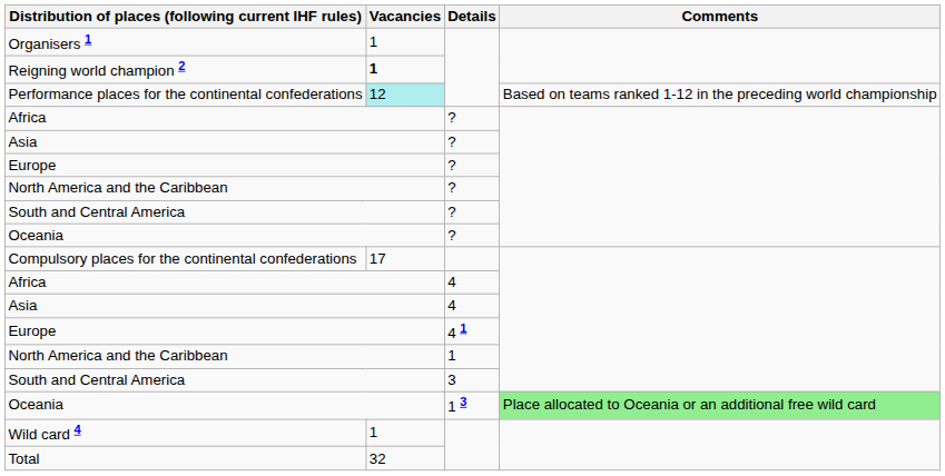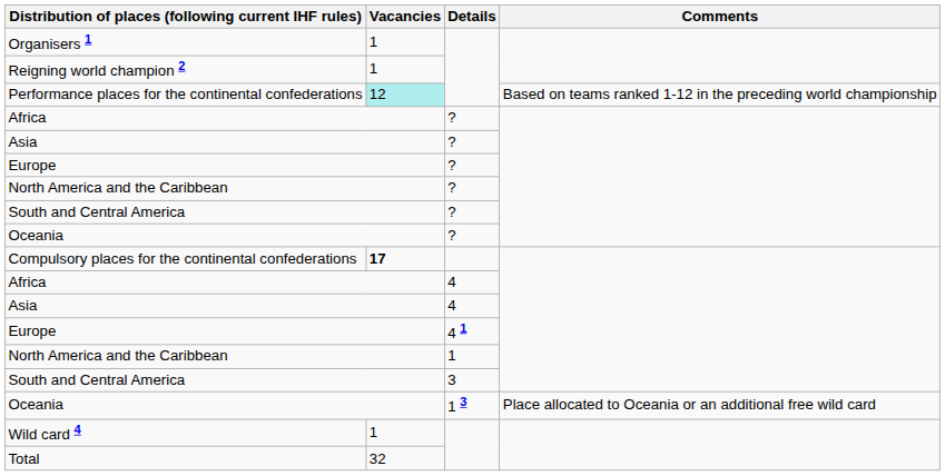Reigning world champion 2 | Vacancies: bold -> normal
Compulsory places for the continental confederations | Vacancies: normal -> bold
Oceania / 1 3 | Comments: lightgreen background -> no background
